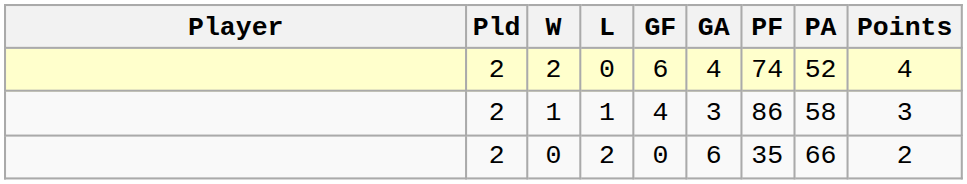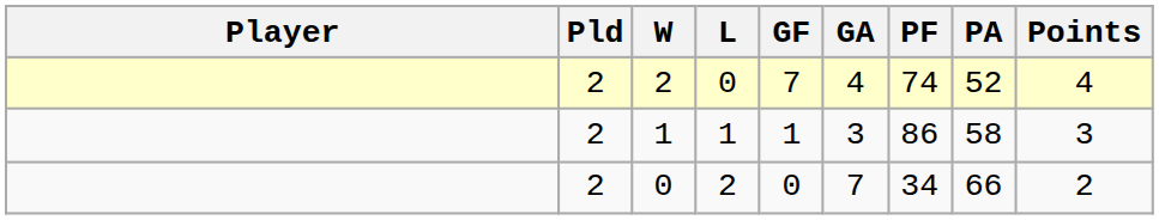row 2 | GF: 6 -> 7
row 3 | GF: 4 -> 1
row 4 | GA: 6 -> 7
row 4 | PF: 35 -> 34
